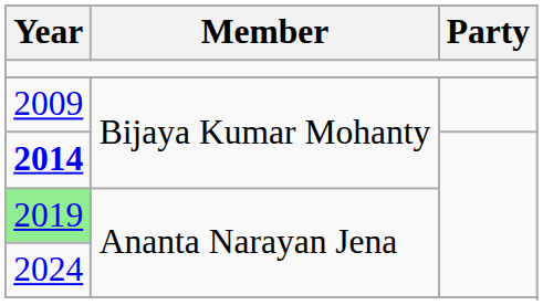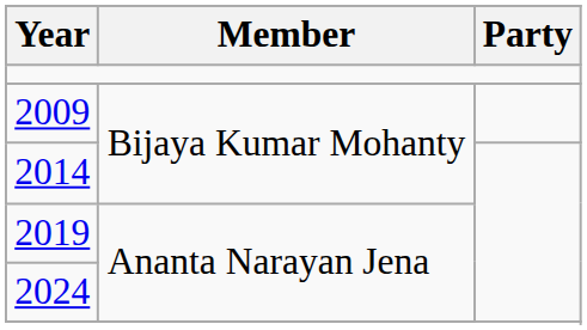2014 | Year: bold -> normal
2019 | Year: lightgreen background -> no background
